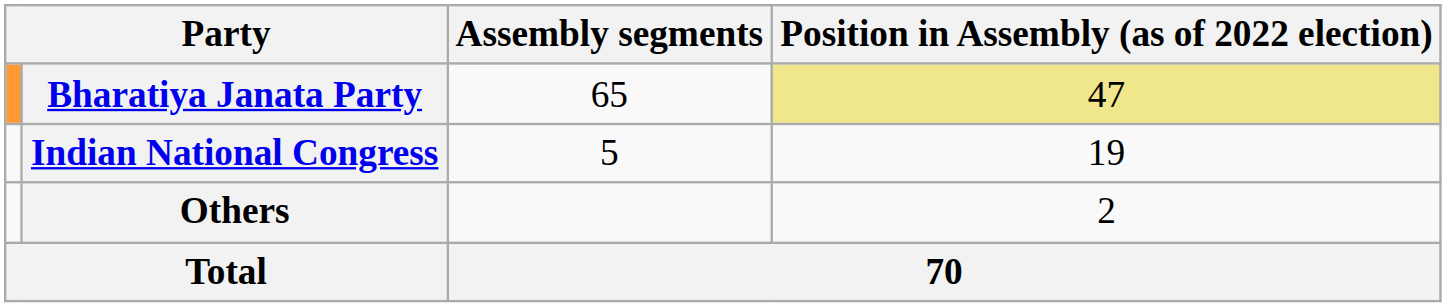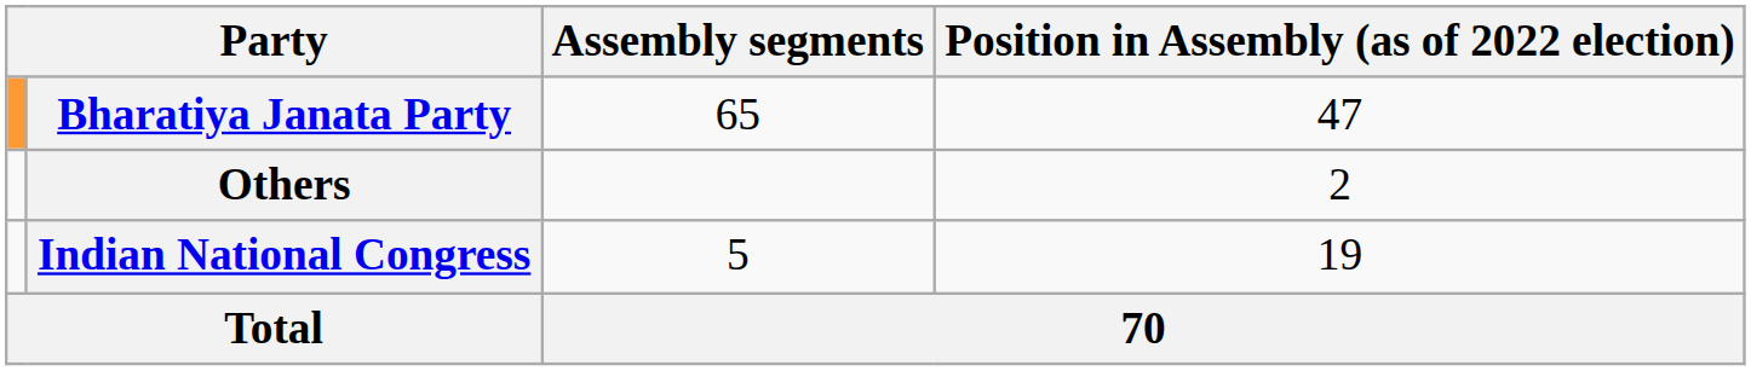Bharatiya Janata Party | Position in Assembly (as of 2022 election): khaki background -> no background
rows swapped: Indian National Congress <-> Others
